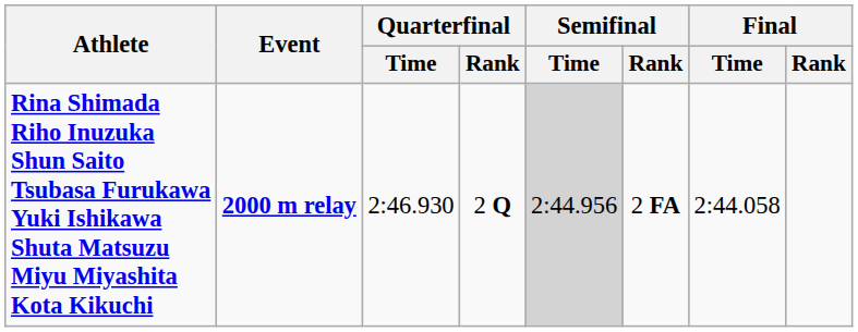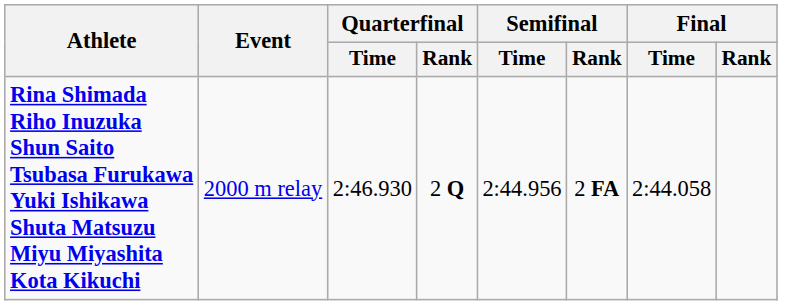row 3 | Event: bold -> normal
row 3 | Semifinal / Time: lightgrey background -> no background
